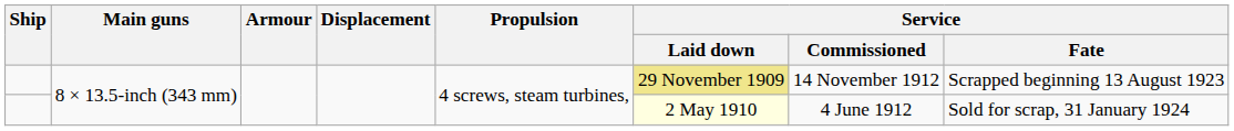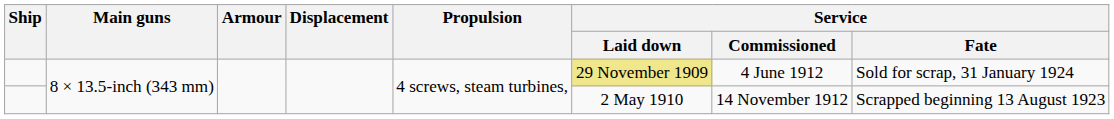row 3 | Service / Commissioned: 14 November 1912 -> 4 June 1912
row 3 | Service / Fate: Scrapped beginning 13 August 1923 -> Sold for scrap, 31 January 1924
row 4 | Service / Laid down: lightyellow background -> no background
row 4 | Service / Commissioned: 4 June 1912 -> 14 November 1912
row 4 | Service / Fate: Sold for scrap, 31 January 1924 -> Scrapped beginning 13 August 1923
